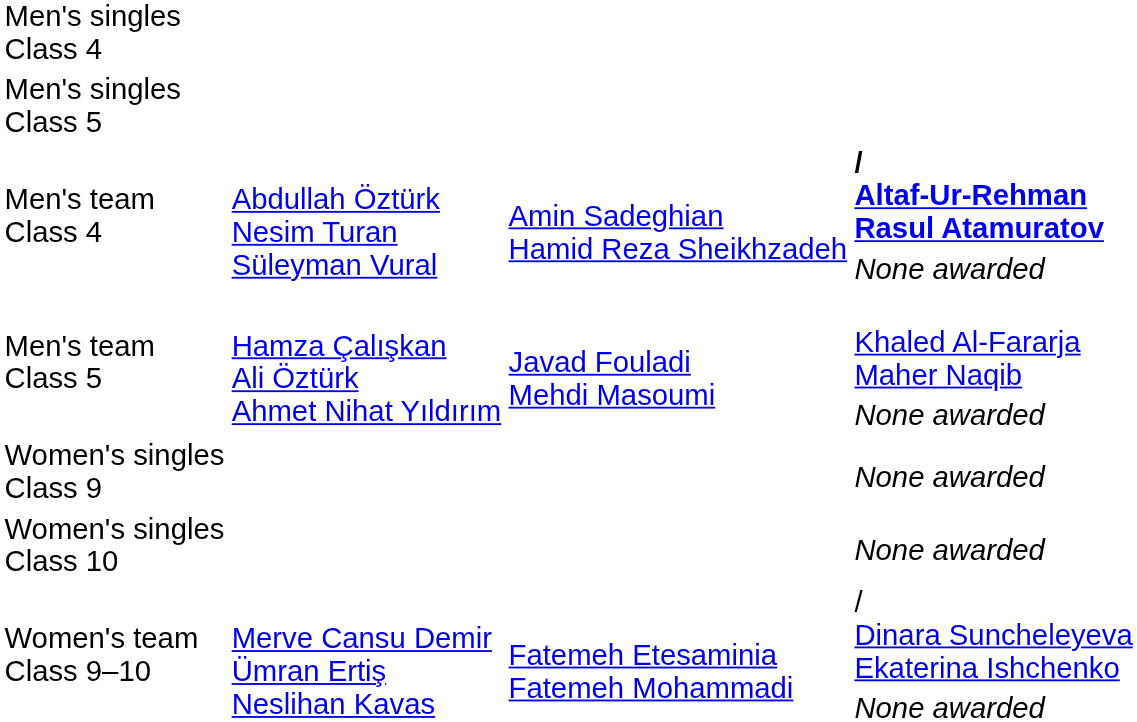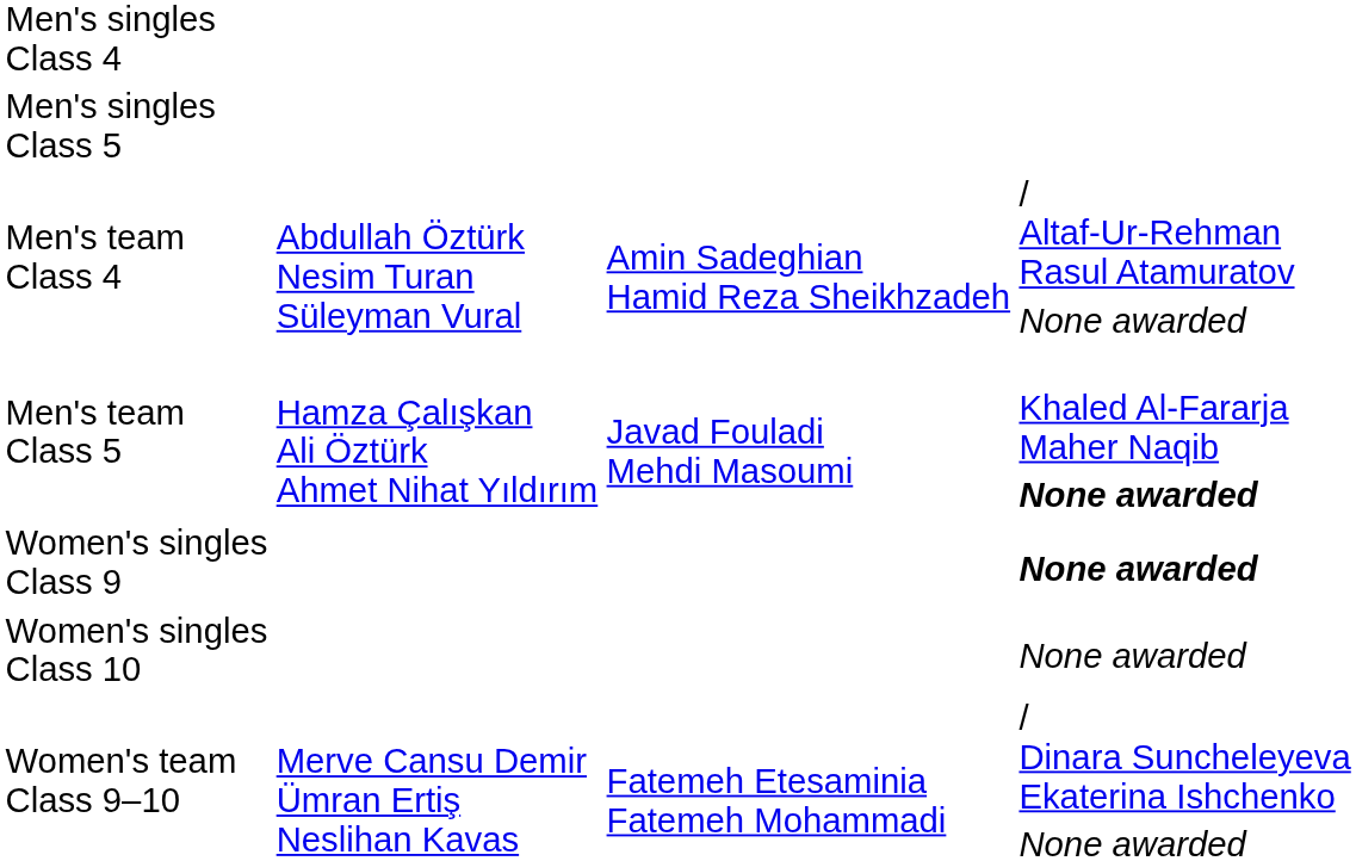Men's team Class 4 / / Altaf-Ur-Rehman Rasul Atamuratov | column 4: bold -> normal
Men's team Class 5 / None awarded | column 4: normal -> bold
Women's singles Class 9 / None awarded | column 4: normal -> bold
